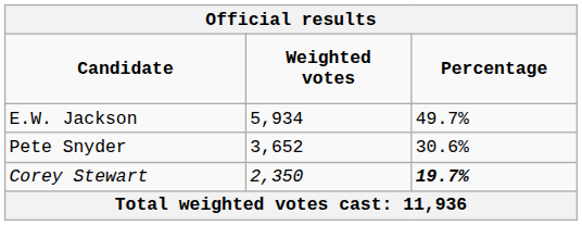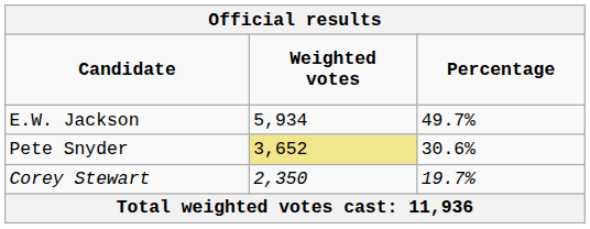Pete Snyder | column 2: no background -> khaki background
Corey Stewart | column 3: bold -> normal
